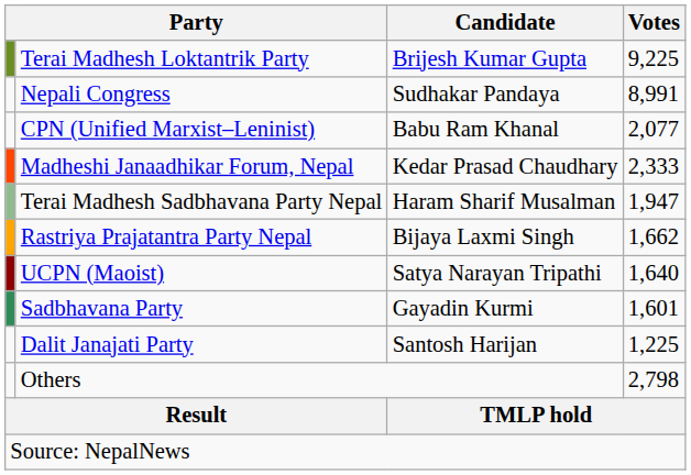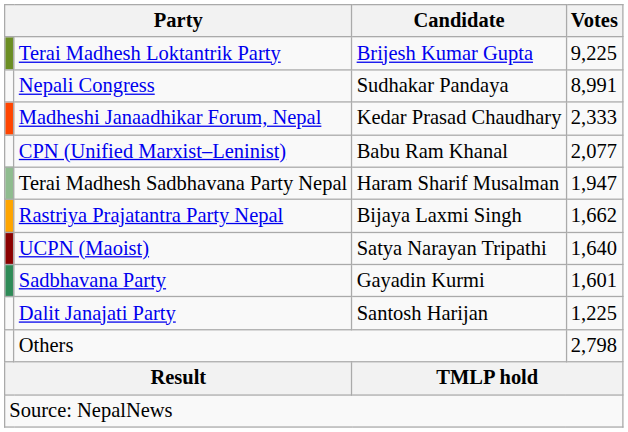rows swapped: Madheshi Janaadhikar Forum, Nepal <-> CPN (Unified Marxist–Leninist)
